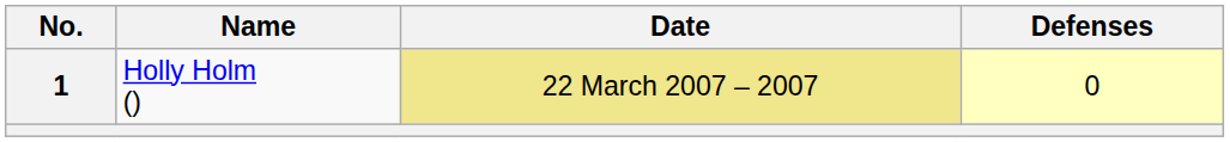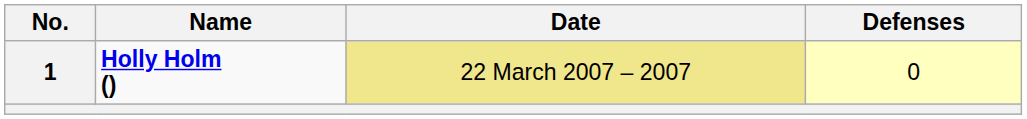1 | Name: normal -> bold
